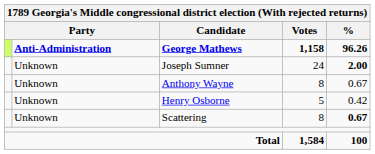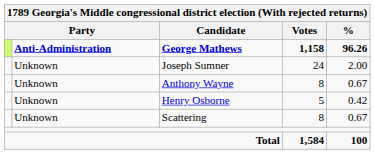Joseph Sumner | column 5: bold -> normal
Scattering | column 5: bold -> normal
